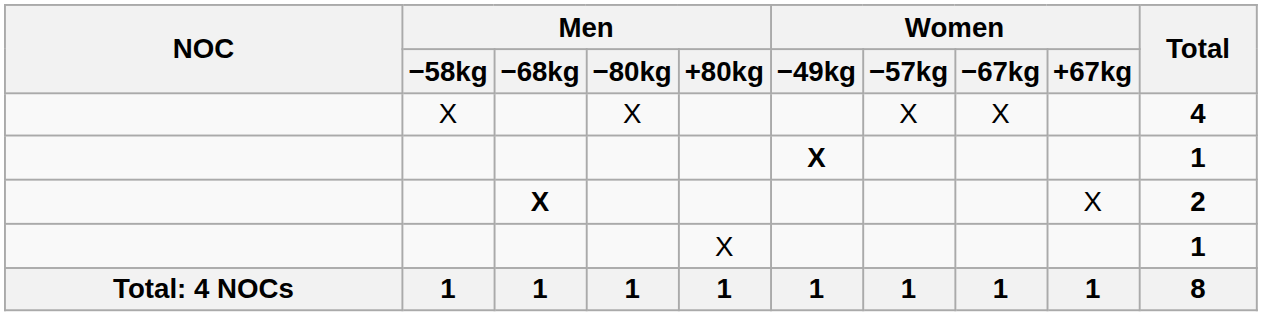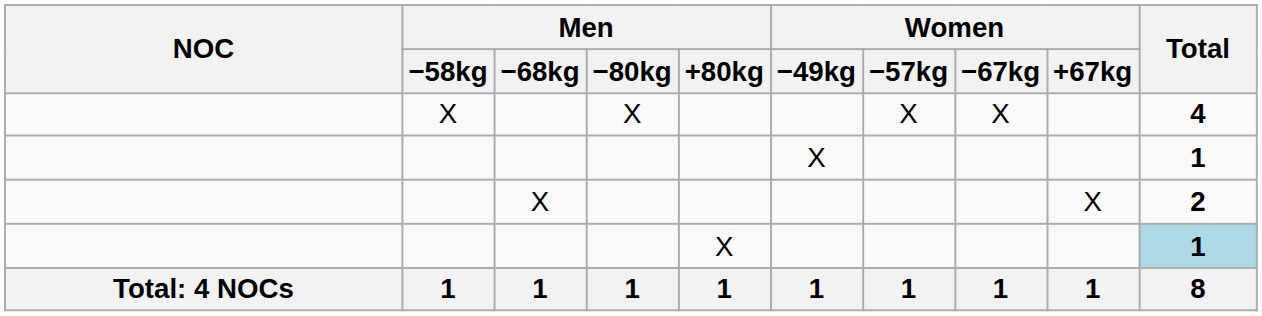row 4 | Women / −49kg: bold -> normal
row 5 | Men / −68kg: bold -> normal
row 6 | Total: no background -> lightblue background
